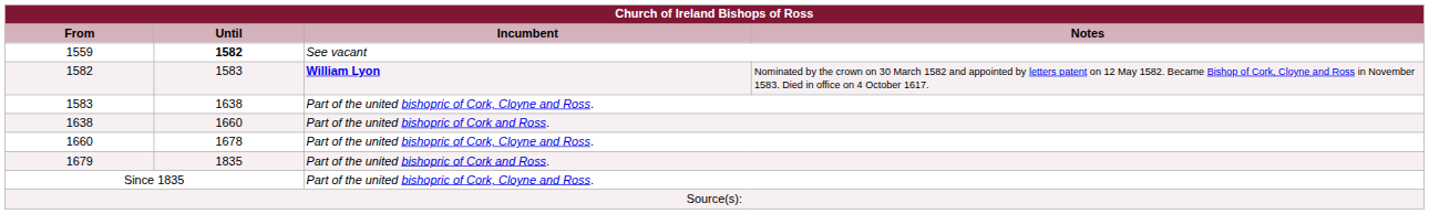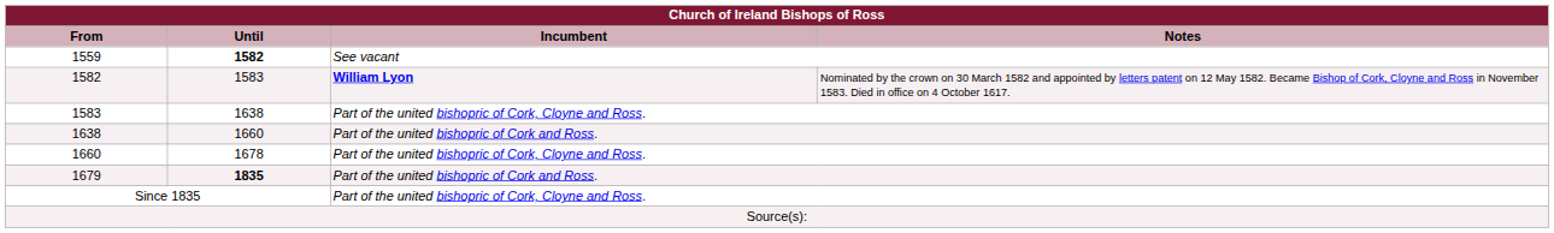1679 | Until: normal -> bold
